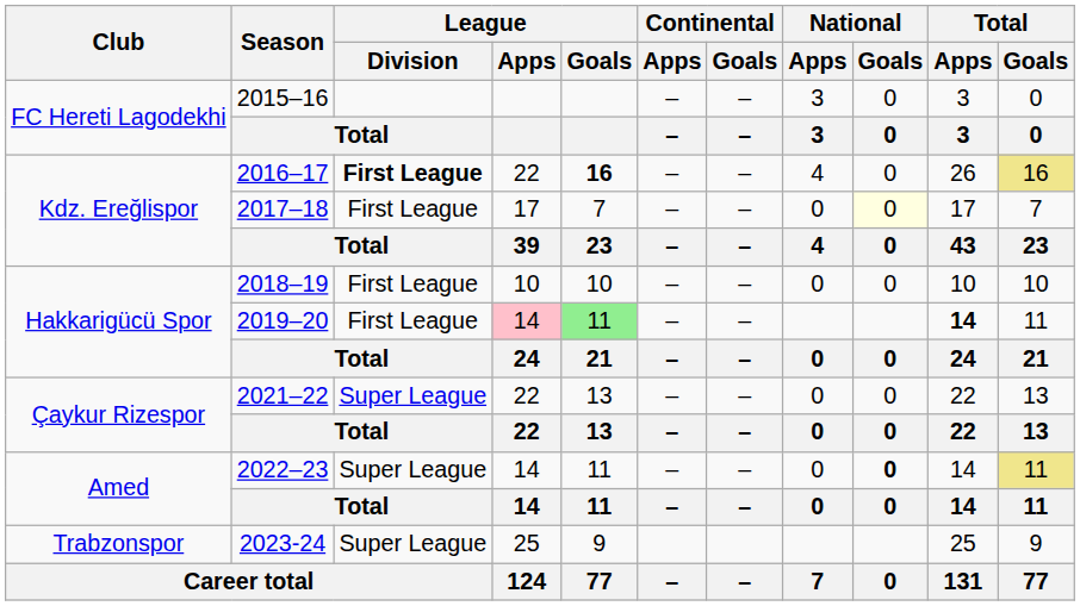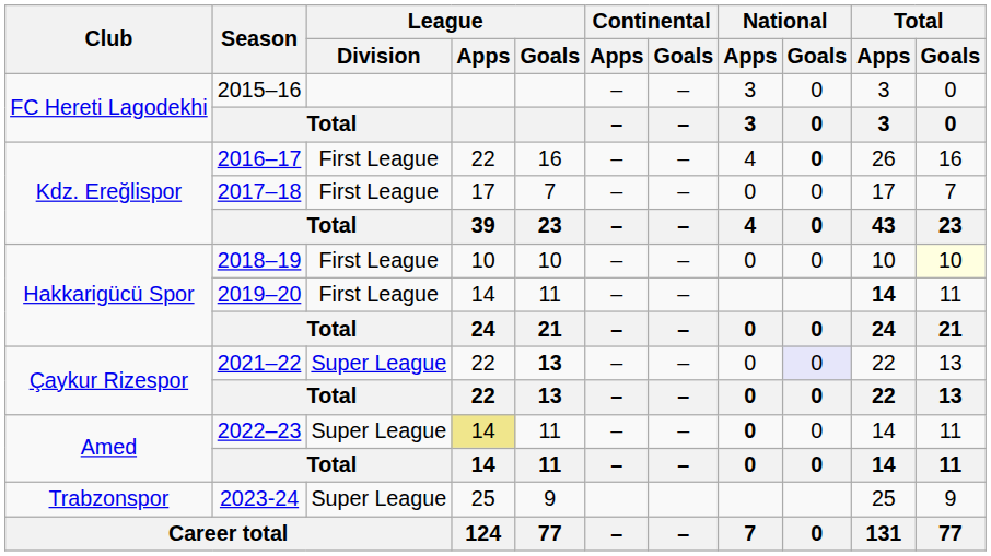2016–17 | League / Division: bold -> normal
2016–17 | League / Goals: bold -> normal
2016–17 | National / Goals: normal -> bold
2016–17 | Total / Goals: khaki background -> no background
2017–18 | National / Goals: lightyellow background -> no background
2018–19 | Total / Goals: no background -> lightyellow background
2019–20 | League / Apps: pink background -> no background
2019–20 | League / Goals: lightgreen background -> no background
2021–22 | League / Goals: normal -> bold
2021–22 | National / Goals: no background -> lavender background
2022–23 | League / Apps: no background -> khaki background
2022–23 | National / Apps: normal -> bold
2022–23 | National / Goals: bold -> normal
2022–23 | Total / Goals: khaki background -> no background
